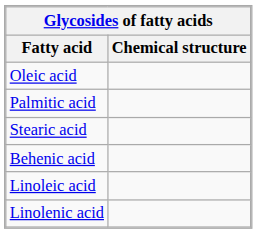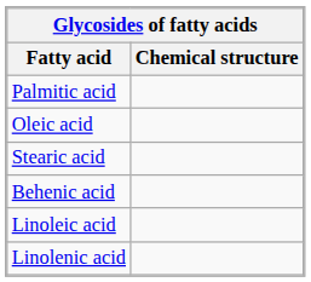rows swapped: Palmitic acid <-> Oleic acid
